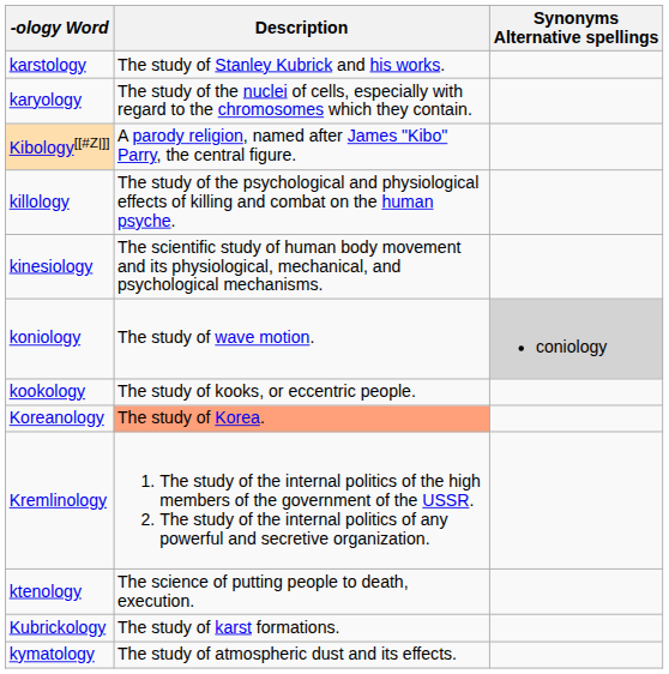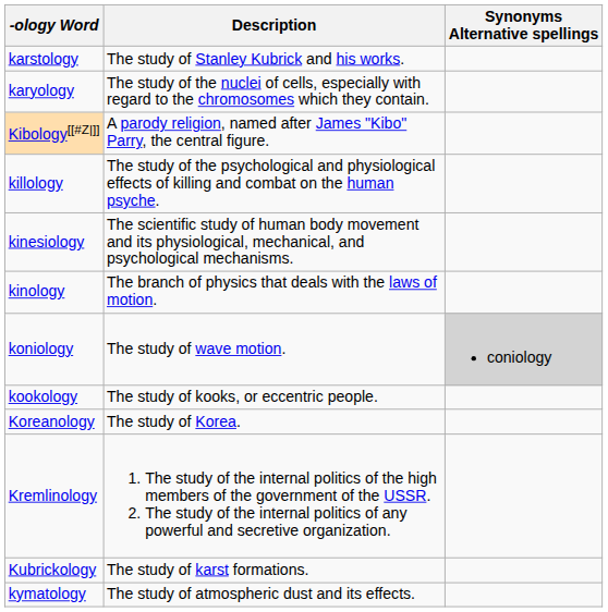+ row: kinology | The branch of physics that deals with the laws of motion.
Koreanology | Description: lightsalmon background -> no background
- row: ktenology | The science of putting people to death, execution.
